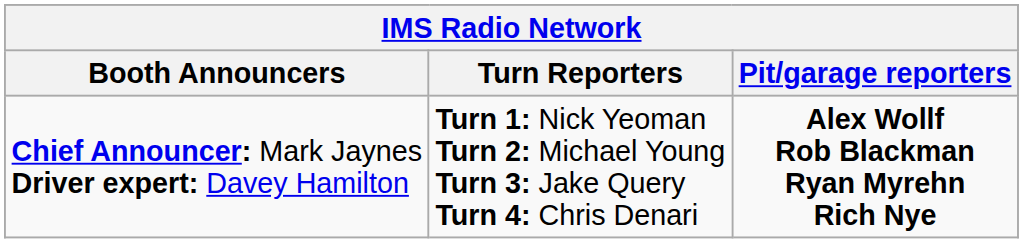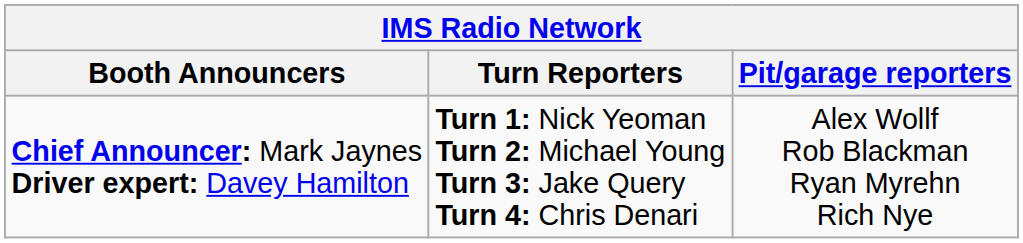Chief Announcer: Mark Jaynes Driver expert: Davey Hamilton | Pit/garage reporters: bold -> normal
